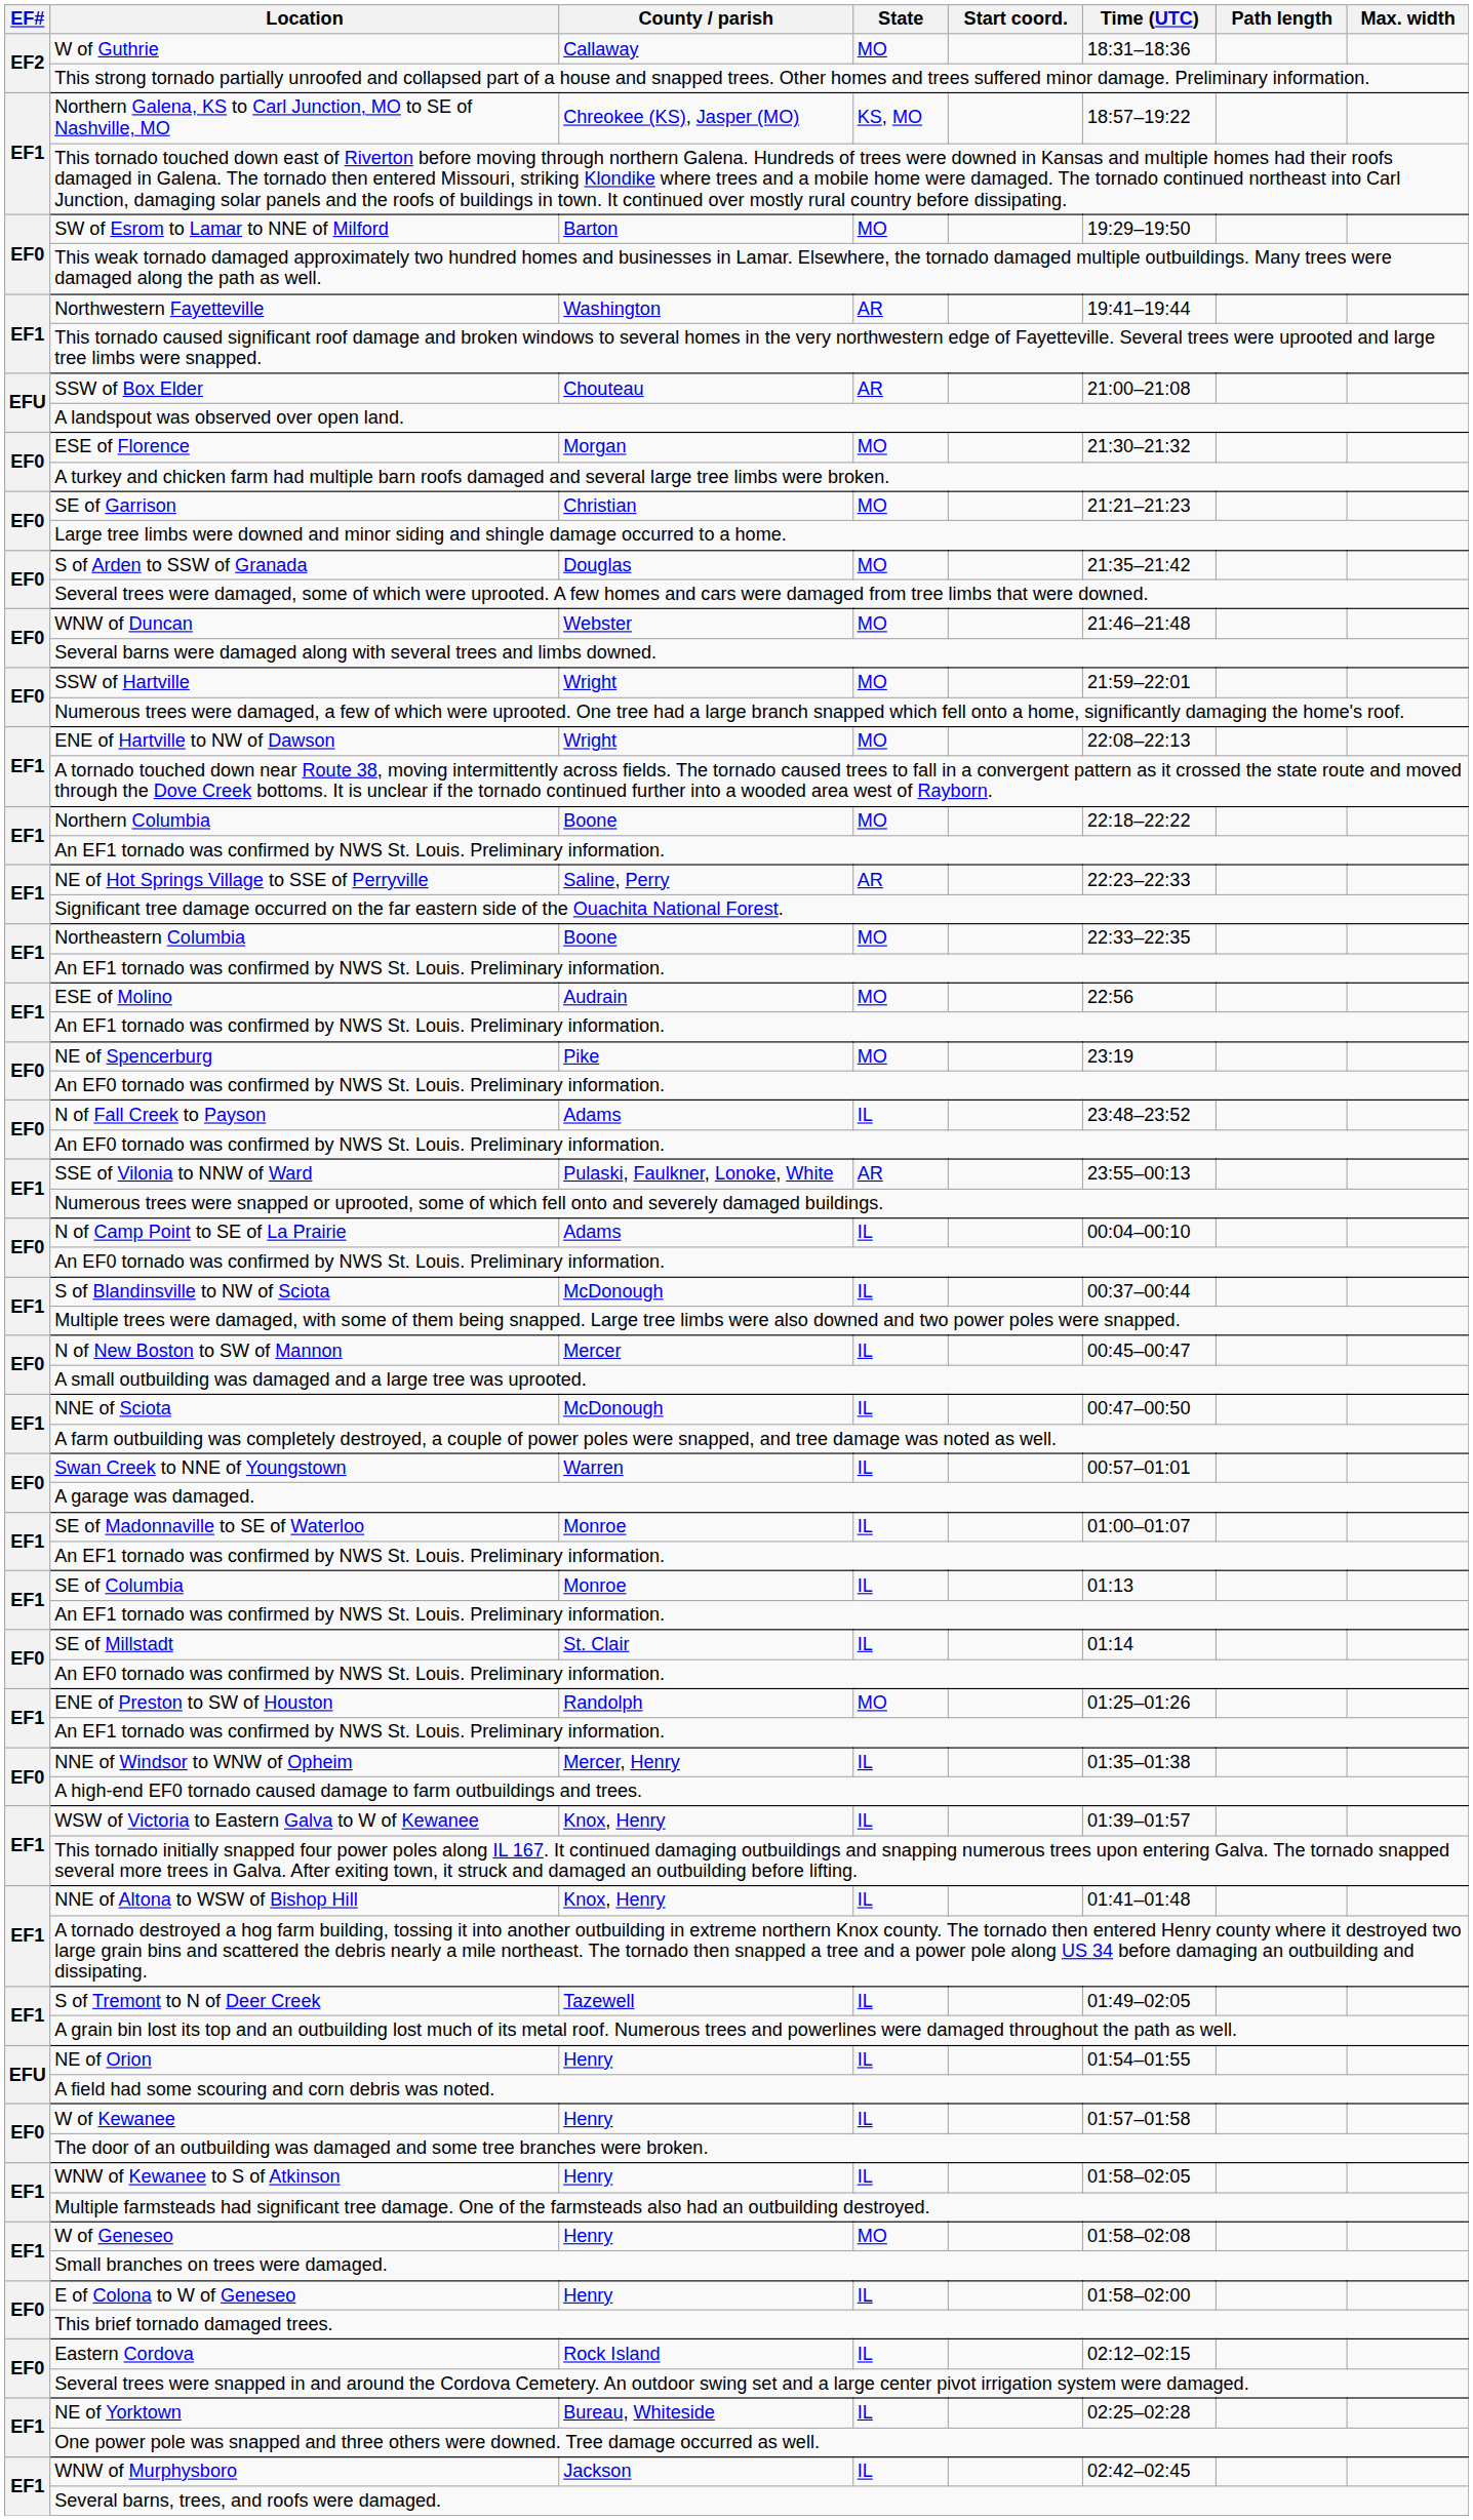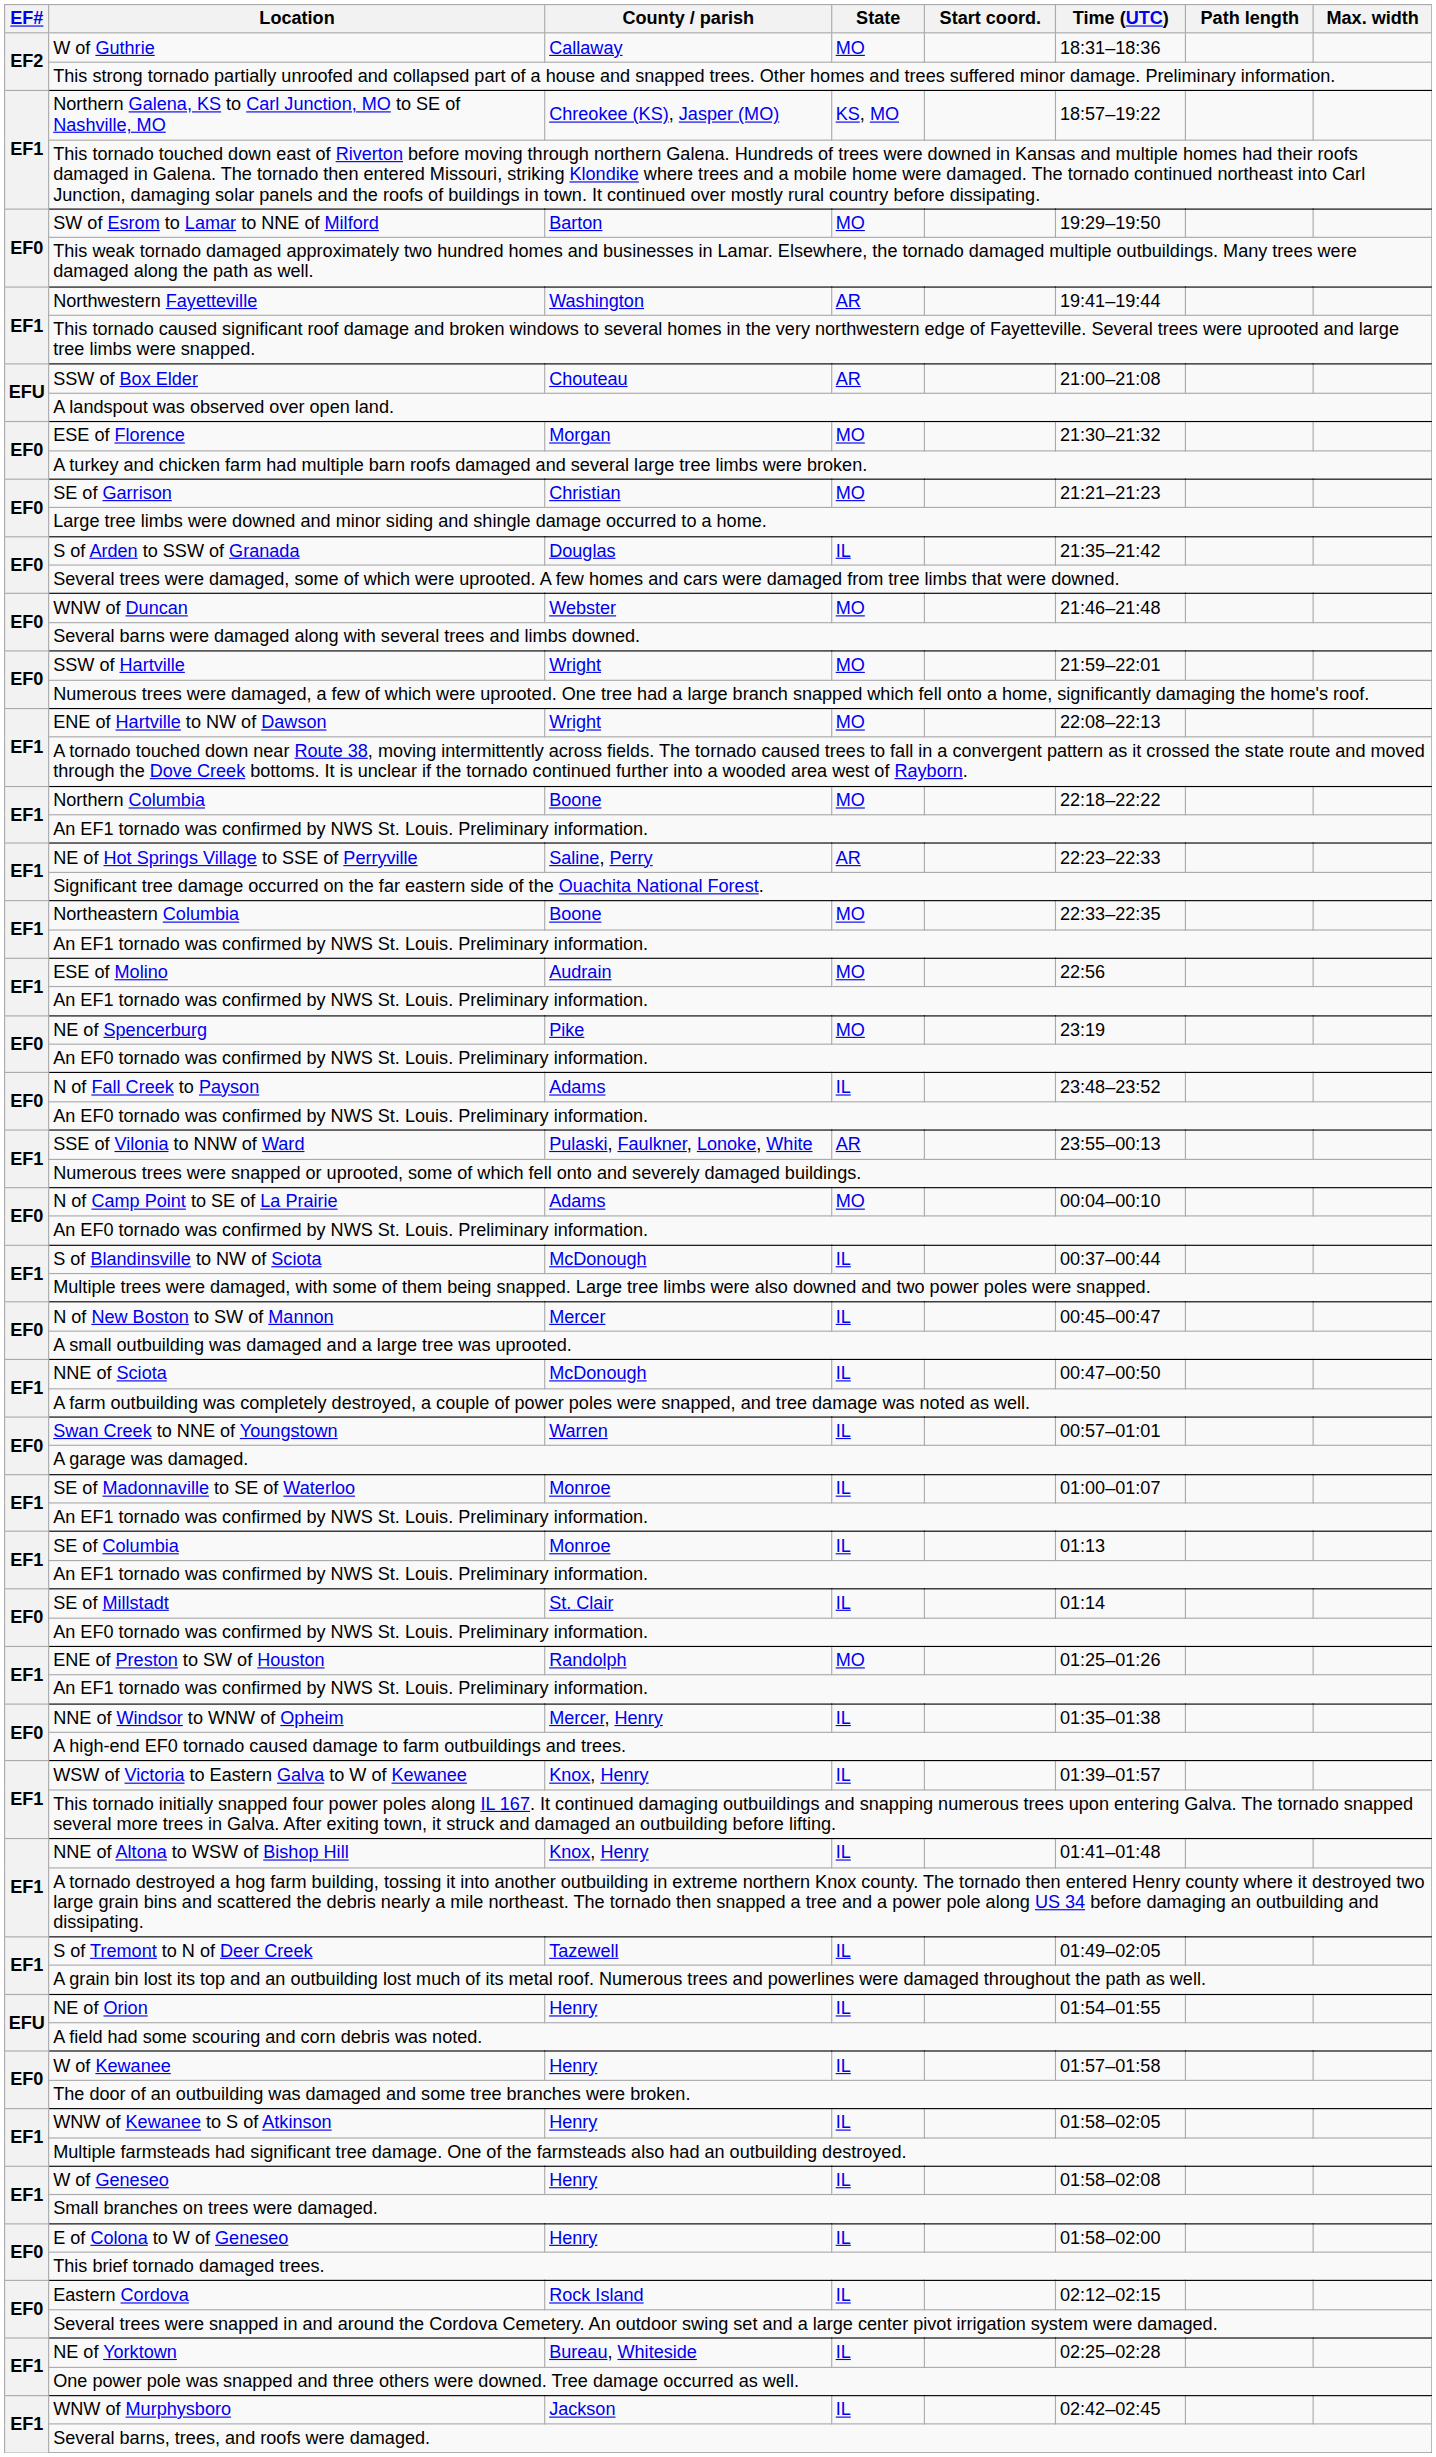S of Arden to SSW of Granada | State: MO -> IL
N of Camp Point to SE of La Prairie | State: IL -> MO
W of Geneseo | State: MO -> IL
